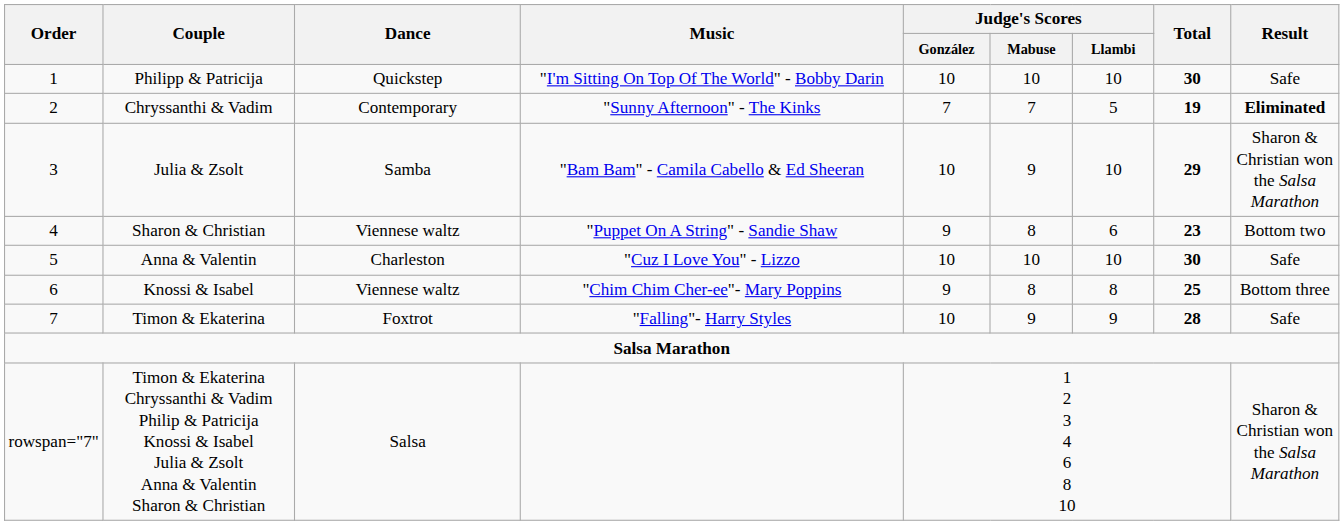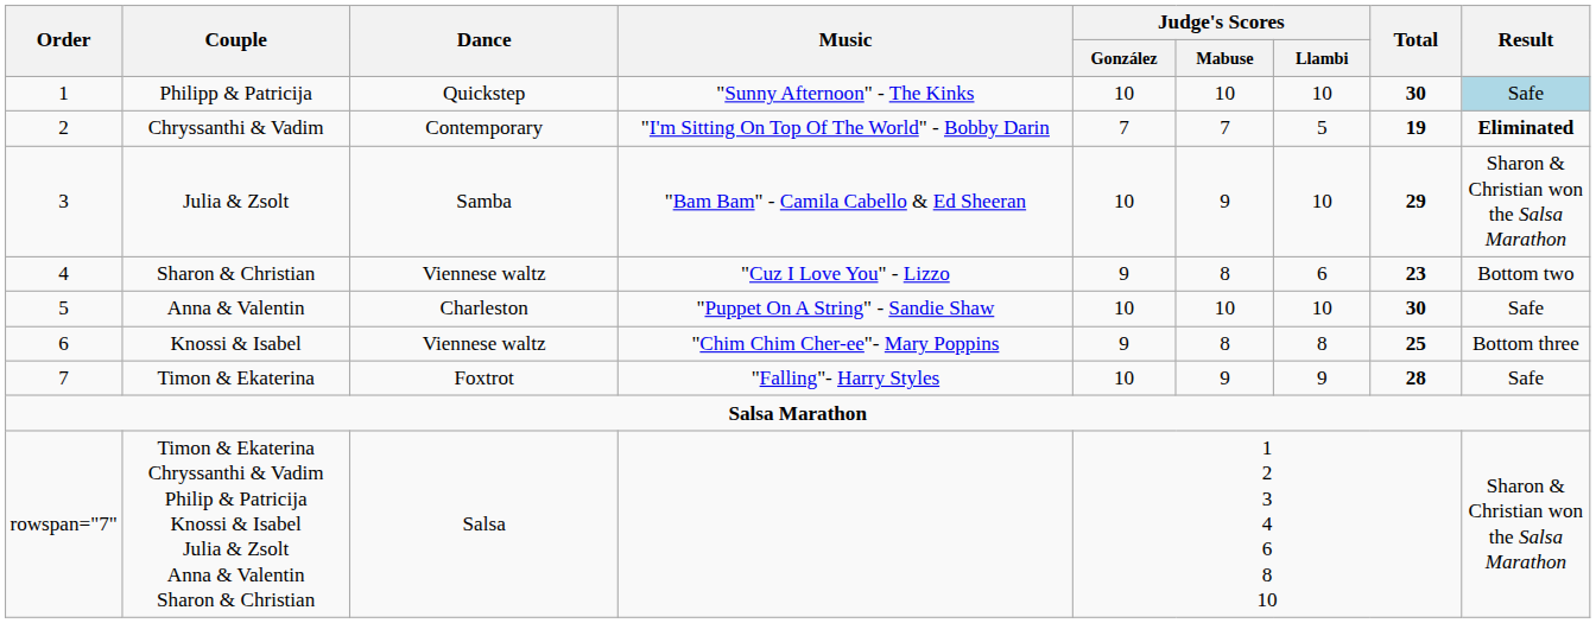Philipp & Patricija | Music: "I'm Sitting On Top Of The World" - Bobby Darin -> "Sunny Afternoon" - The Kinks
Philipp & Patricija | Result: no background -> lightblue background
Chryssanthi & Vadim | Music: "Sunny Afternoon" - The Kinks -> "I'm Sitting On Top Of The World" - Bobby Darin
Sharon & Christian | Music: "Puppet On A String" - Sandie Shaw -> "Cuz I Love You" - Lizzo
Anna & Valentin | Music: "Cuz I Love You" - Lizzo -> "Puppet On A String" - Sandie Shaw
